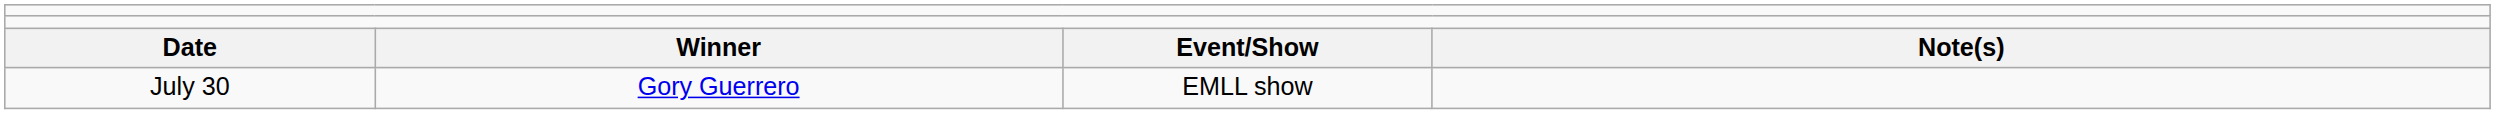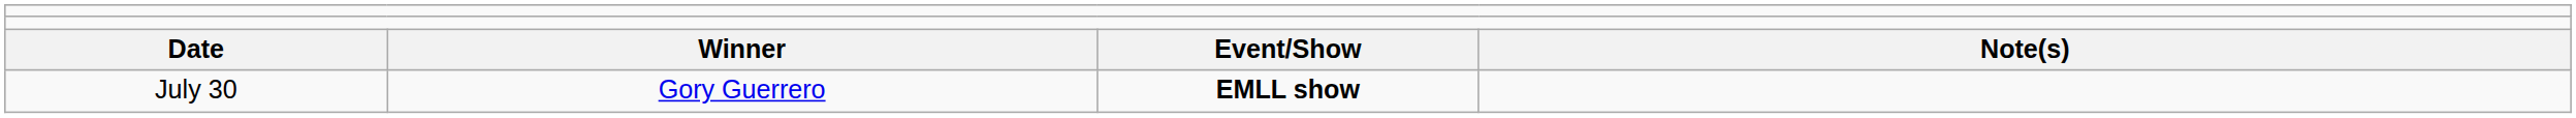July 30 | column 3: normal -> bold
